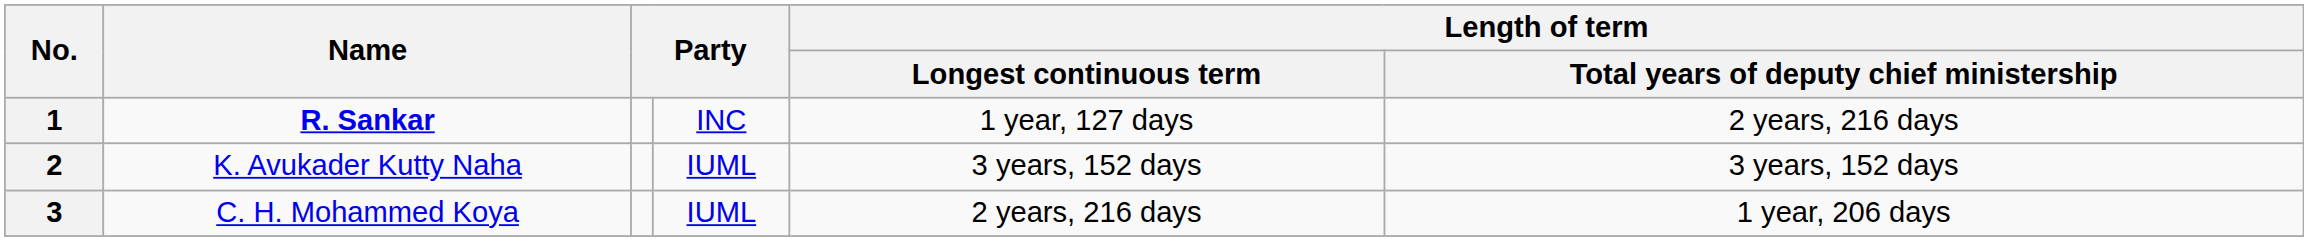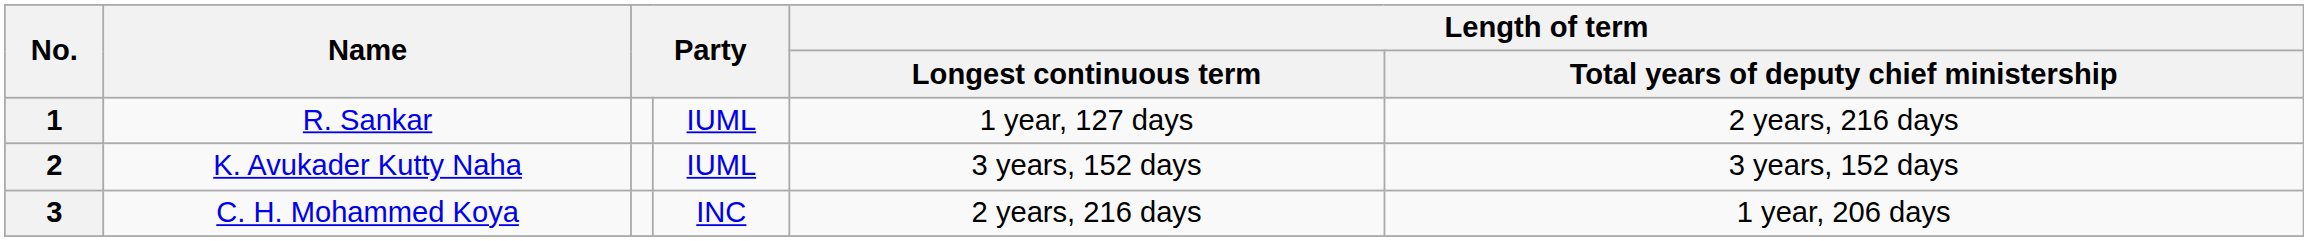1 | Name: bold -> normal
1 | column 4: INC -> IUML
3 | column 4: IUML -> INC
